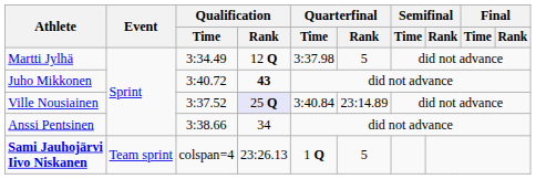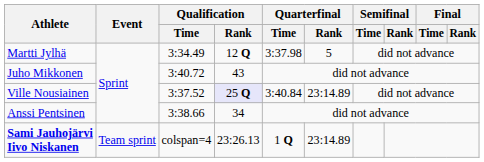Juho Mikkonen | Qualification / Rank: bold -> normal
Sami Jauhojärvi Iivo Niskanen | Quarterfinal / Rank: 5 -> 23:14.89
